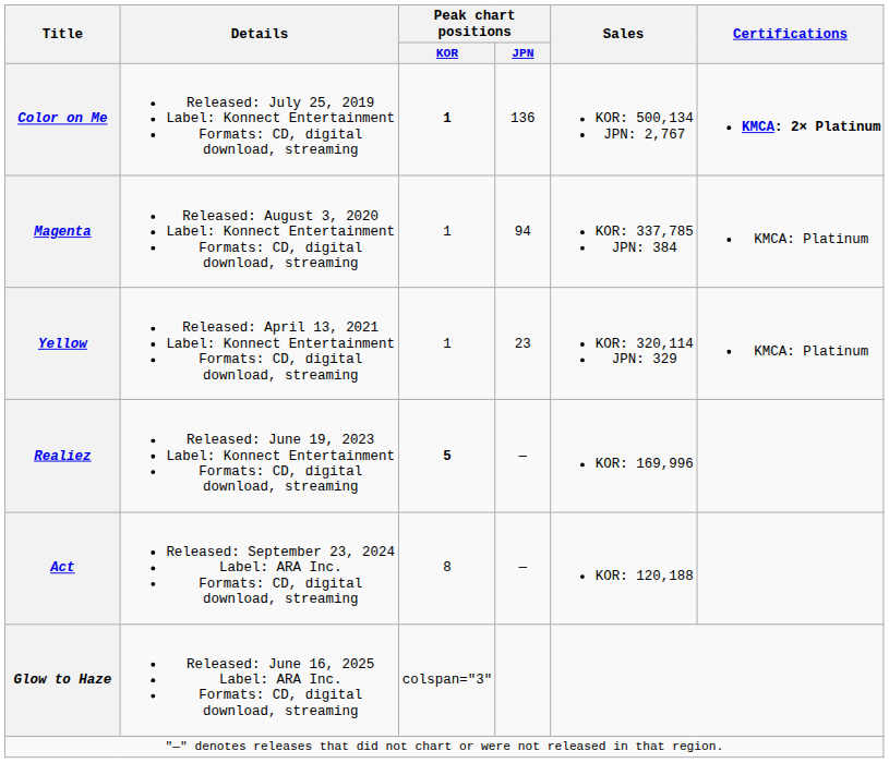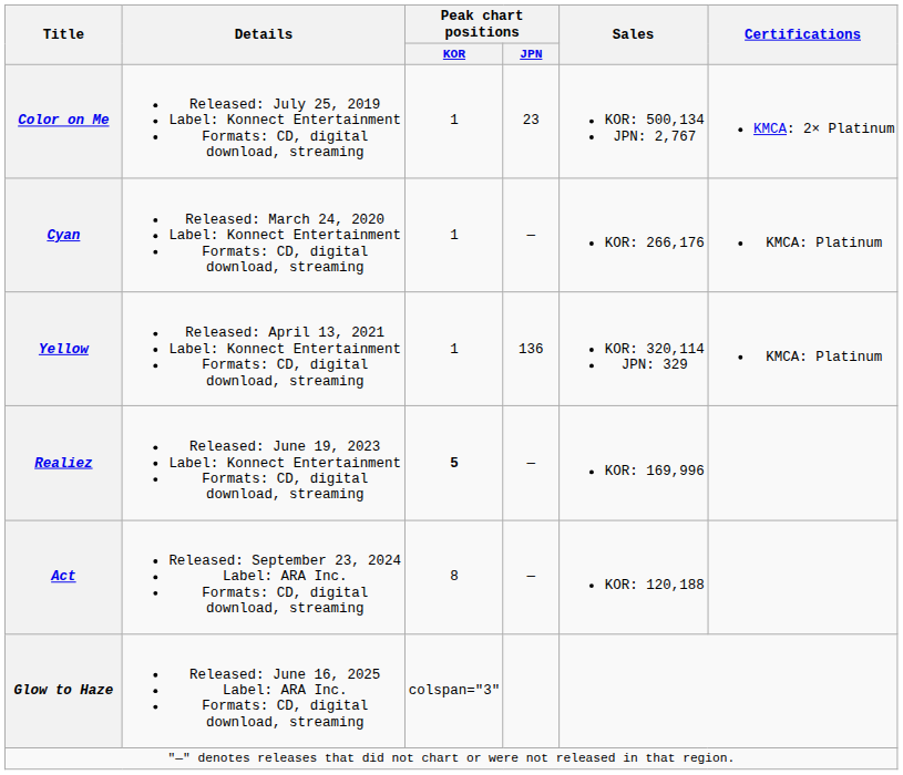Color on Me | Peak chart positions / KOR: bold -> normal
Color on Me | Peak chart positions / JPN: 136 -> 23
Color on Me | Certifications: bold -> normal
+ row: Cyan | Released: March 24, 2020 Label: Konnect Entertainment Formats: CD, digital download, streaming | 1 | — | KOR: 266,176 | KMCA: Platinum
- row: Magenta | Released: August 3, 2020 Label: Konnect Entertainment Formats: CD, digital download, streaming | 1 | 94 | KOR: 337,785 JPN: 384 | KMCA: Platinum
Yellow | Peak chart positions / JPN: 23 -> 136
